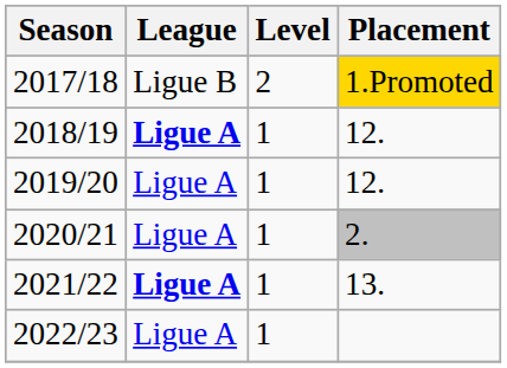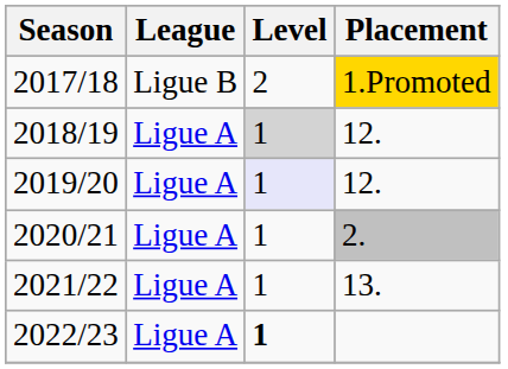2018/19 | League: bold -> normal
2018/19 | Level: no background -> lightgrey background
2019/20 | Level: no background -> lavender background
2021/22 | League: bold -> normal
2022/23 | Level: normal -> bold
